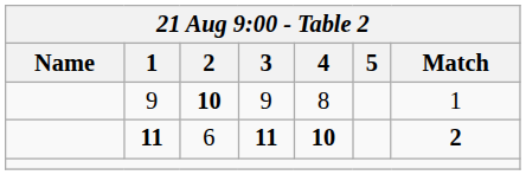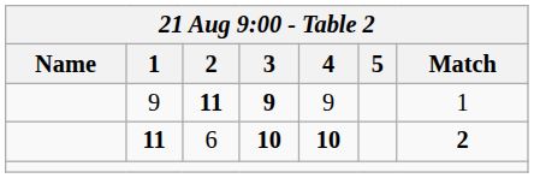row 3 | 2: 10 -> 11
row 3 | 3: normal -> bold
row 3 | 4: 8 -> 9
row 4 | 3: 11 -> 10
